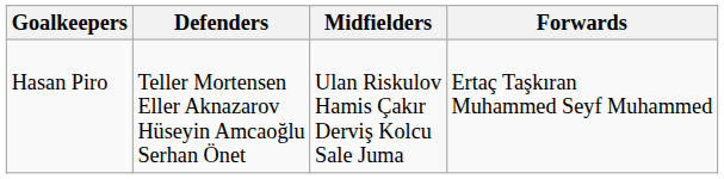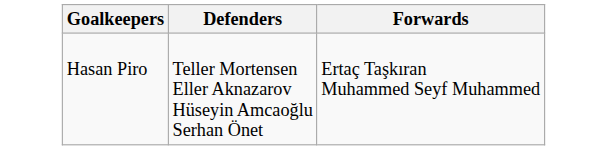- column: Midfielders | Ulan Riskulov Hamis Çakır Derviş Kolcu Sale Juma
